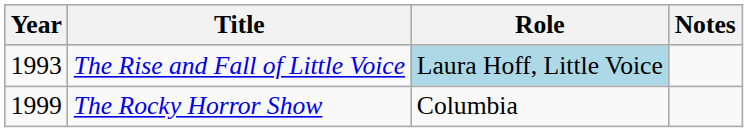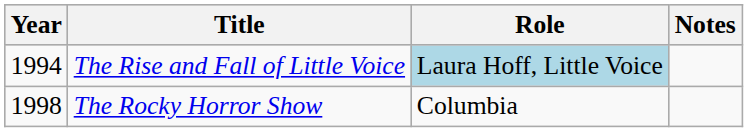The Rise and Fall of Little Voice | Year: 1993 -> 1994
The Rocky Horror Show | Year: 1999 -> 1998
